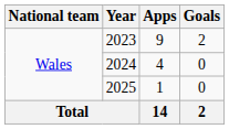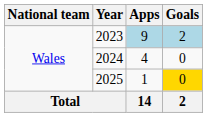2023 | Apps: no background -> lightblue background
2023 | Goals: no background -> lightblue background
2025 | Goals: no background -> gold background
